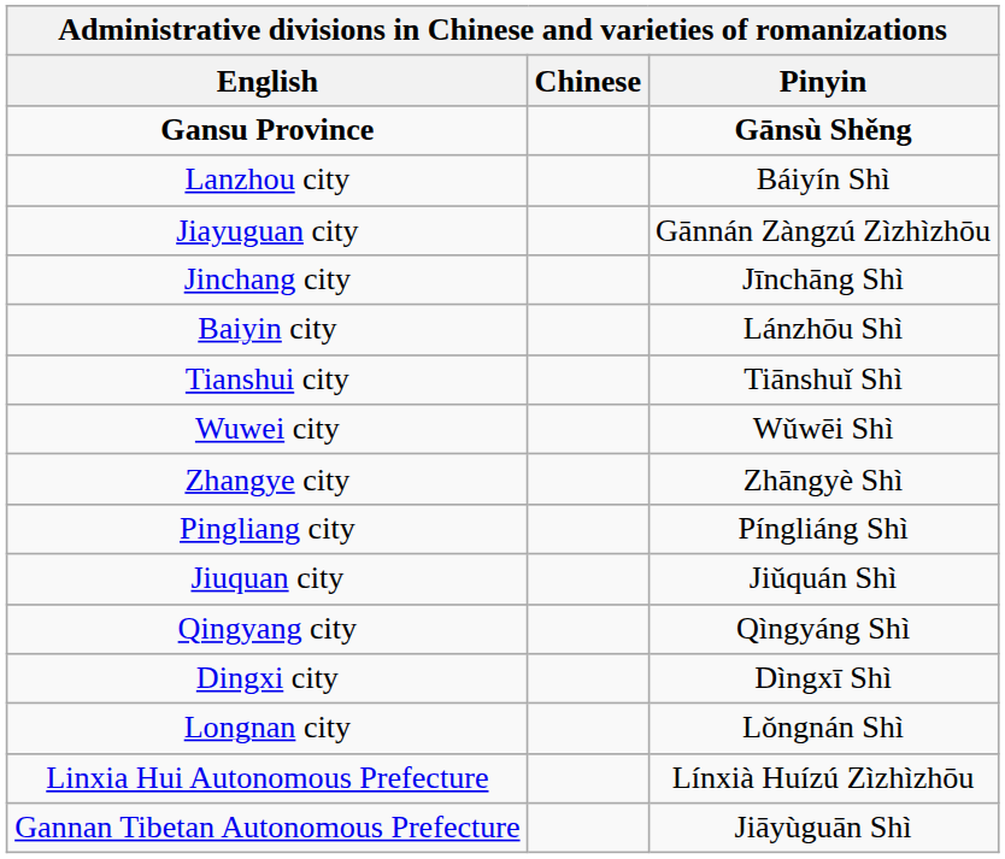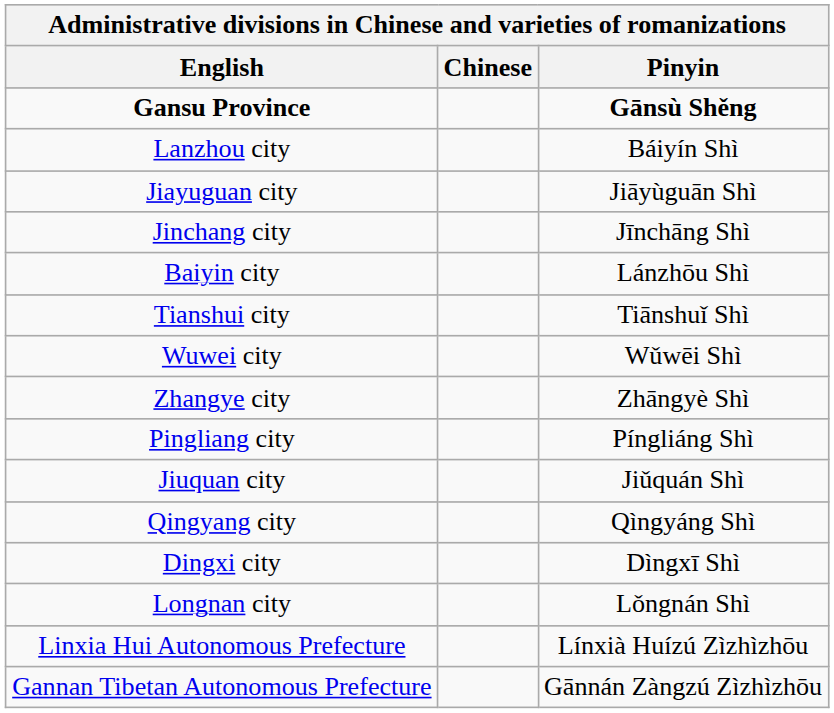Jiayuguan city | Pinyin: Gānnán Zàngzú Zìzhìzhōu -> Jiāyùguān Shì
Gannan Tibetan Autonomous Prefecture | Pinyin: Jiāyùguān Shì -> Gānnán Zàngzú Zìzhìzhōu
